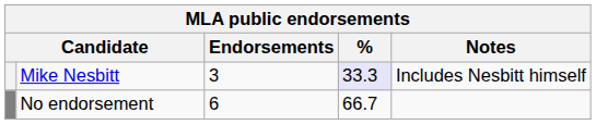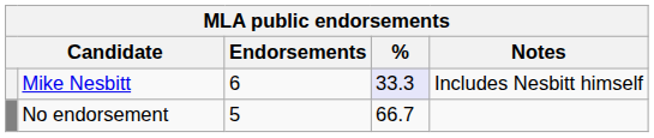Mike Nesbitt | Endorsements: 3 -> 6
No endorsement | Endorsements: 6 -> 5
